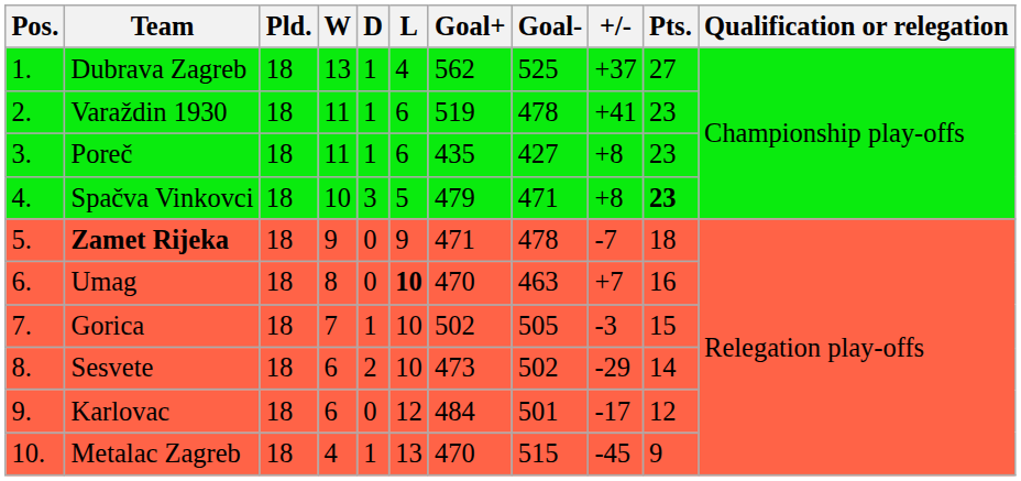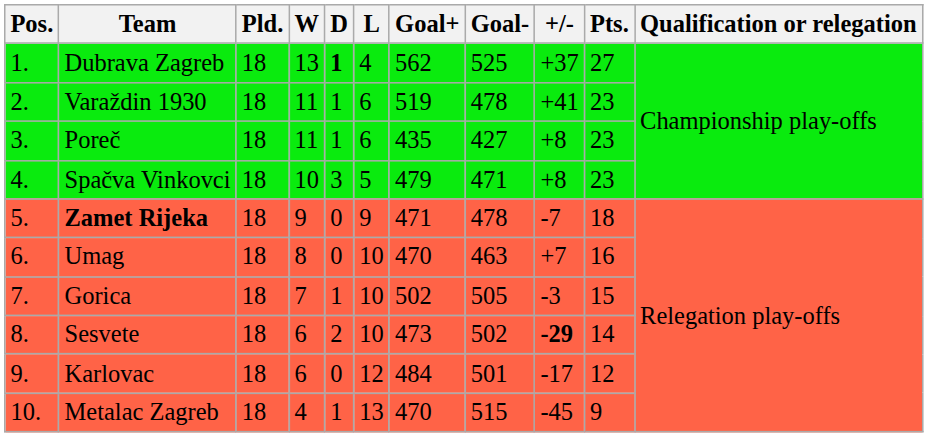Dubrava Zagreb | D: normal -> bold
Spačva Vinkovci | Pts.: bold -> normal
Umag | L: bold -> normal
Sesvete | +/-: normal -> bold
